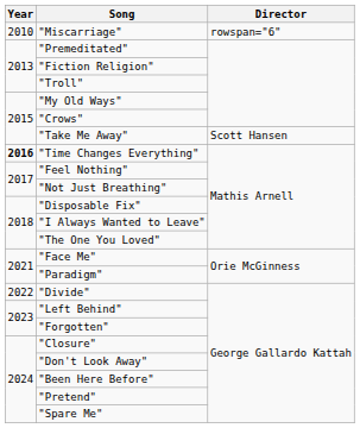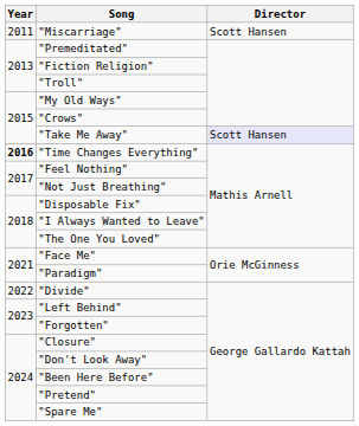"Miscarriage" | Year: 2010 -> 2011
"Miscarriage" | Director: rowspan="6" -> Scott Hansen
"Take Me Away" | Director: no background -> lavender background
